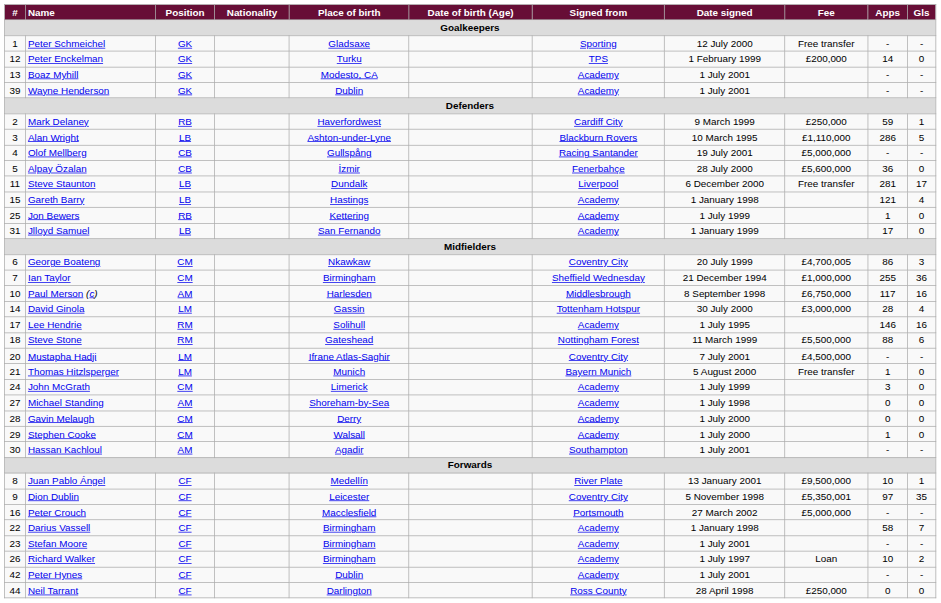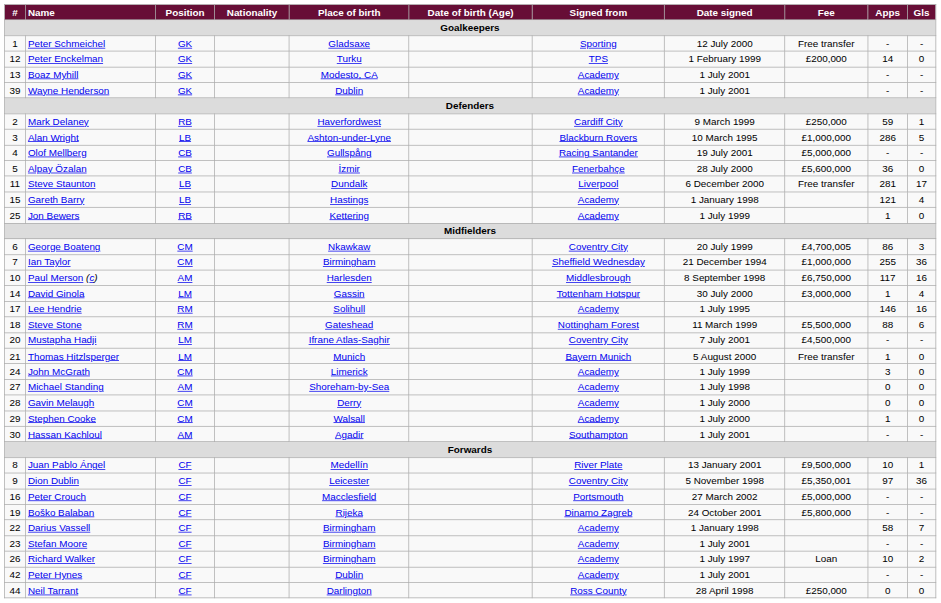Alan Wright | Fee: £1,110,000 -> £1,000,000
- row: 31 | Jlloyd Samuel | LB | San Fernando | Academy | 1 January 1999 | 17 | 0
David Ginola | Apps: 28 -> 1
Dion Dublin | Gls: 35 -> 36
+ row: 19 | Boško Balaban | CF | Rijeka | Dinamo Zagreb | 24 October 2001 | £5,800,000 | - | -
